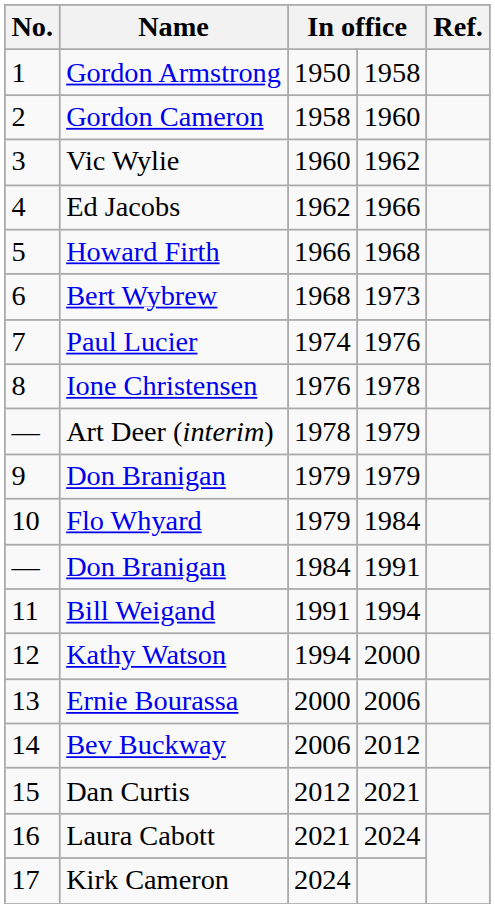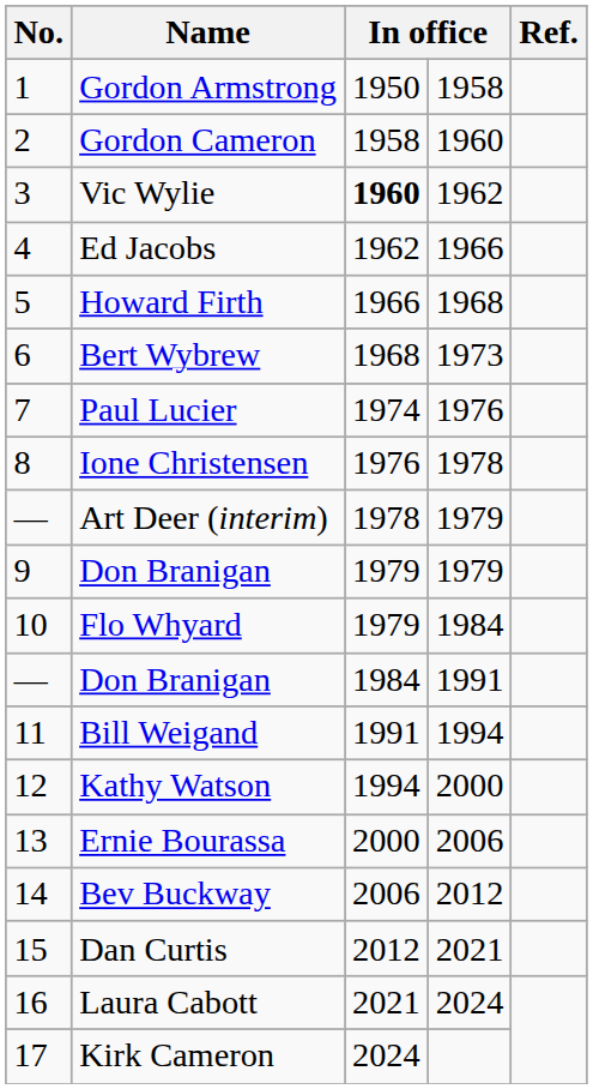Vic Wylie | column 3: normal -> bold
